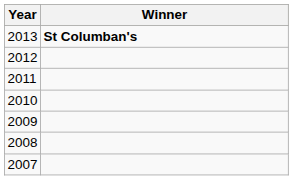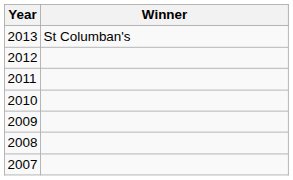2013 | Winner: bold -> normal
